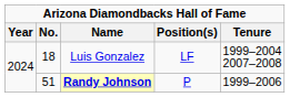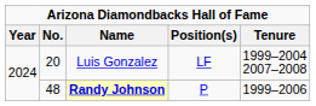Luis Gonzalez | No.: 18 -> 20
Randy Johnson | No.: 51 -> 48
